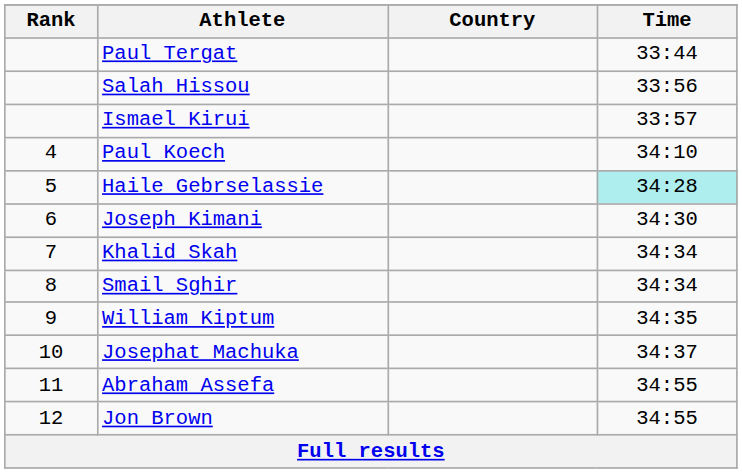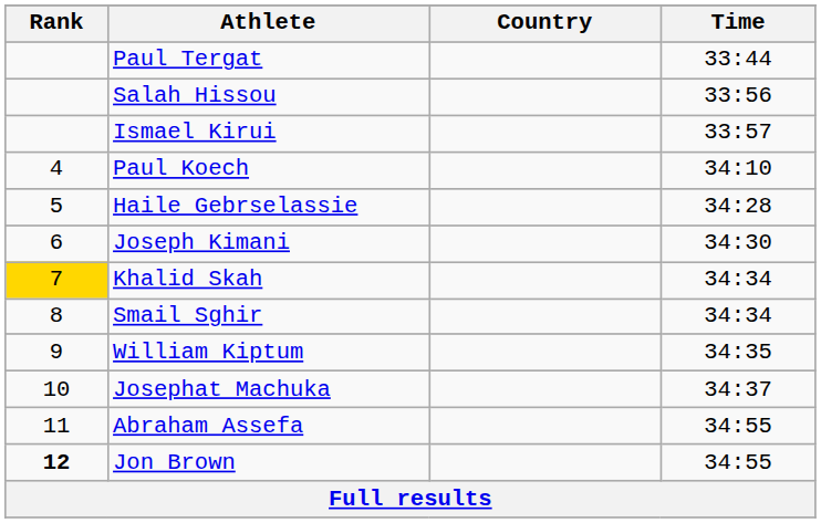Haile Gebrselassie | Time: paleturquoise background -> no background
Khalid Skah | Rank: no background -> gold background
Jon Brown | Rank: normal -> bold
